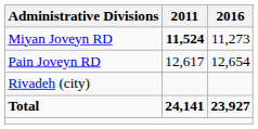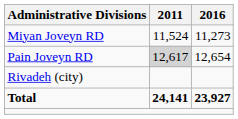Miyan Joveyn RD | 2011: bold -> normal
Pain Joveyn RD | 2011: no background -> lightgrey background
